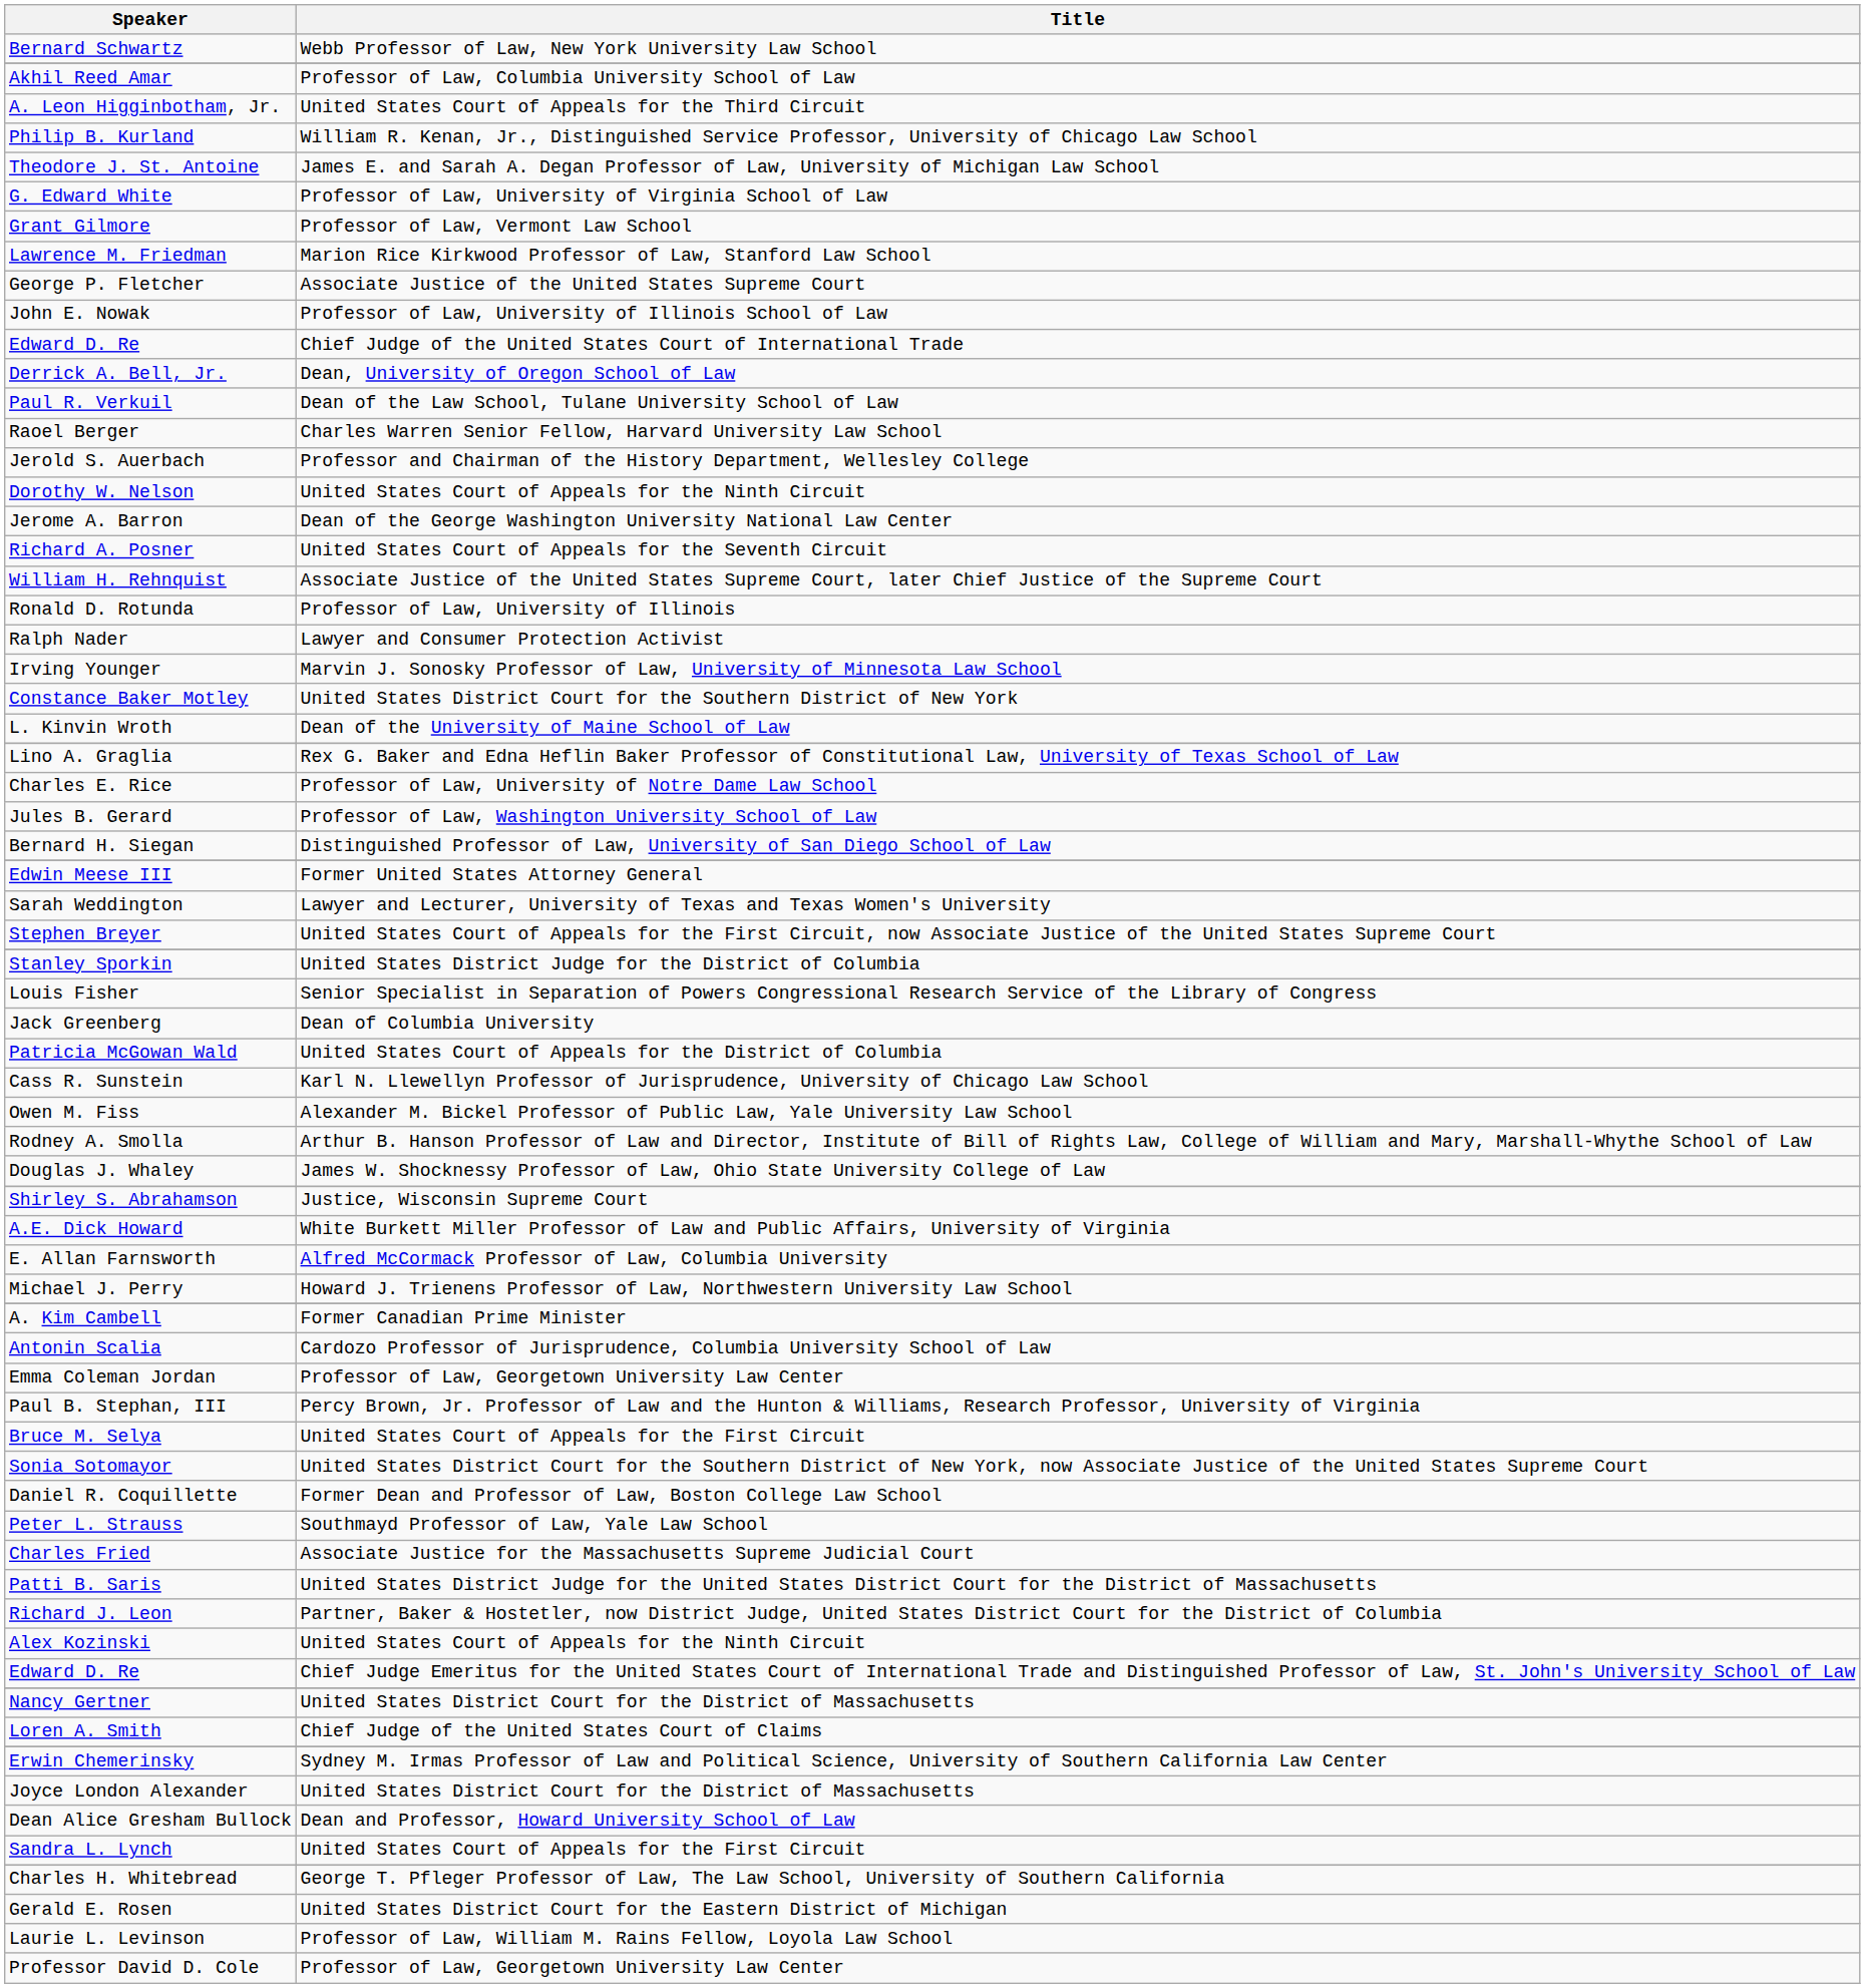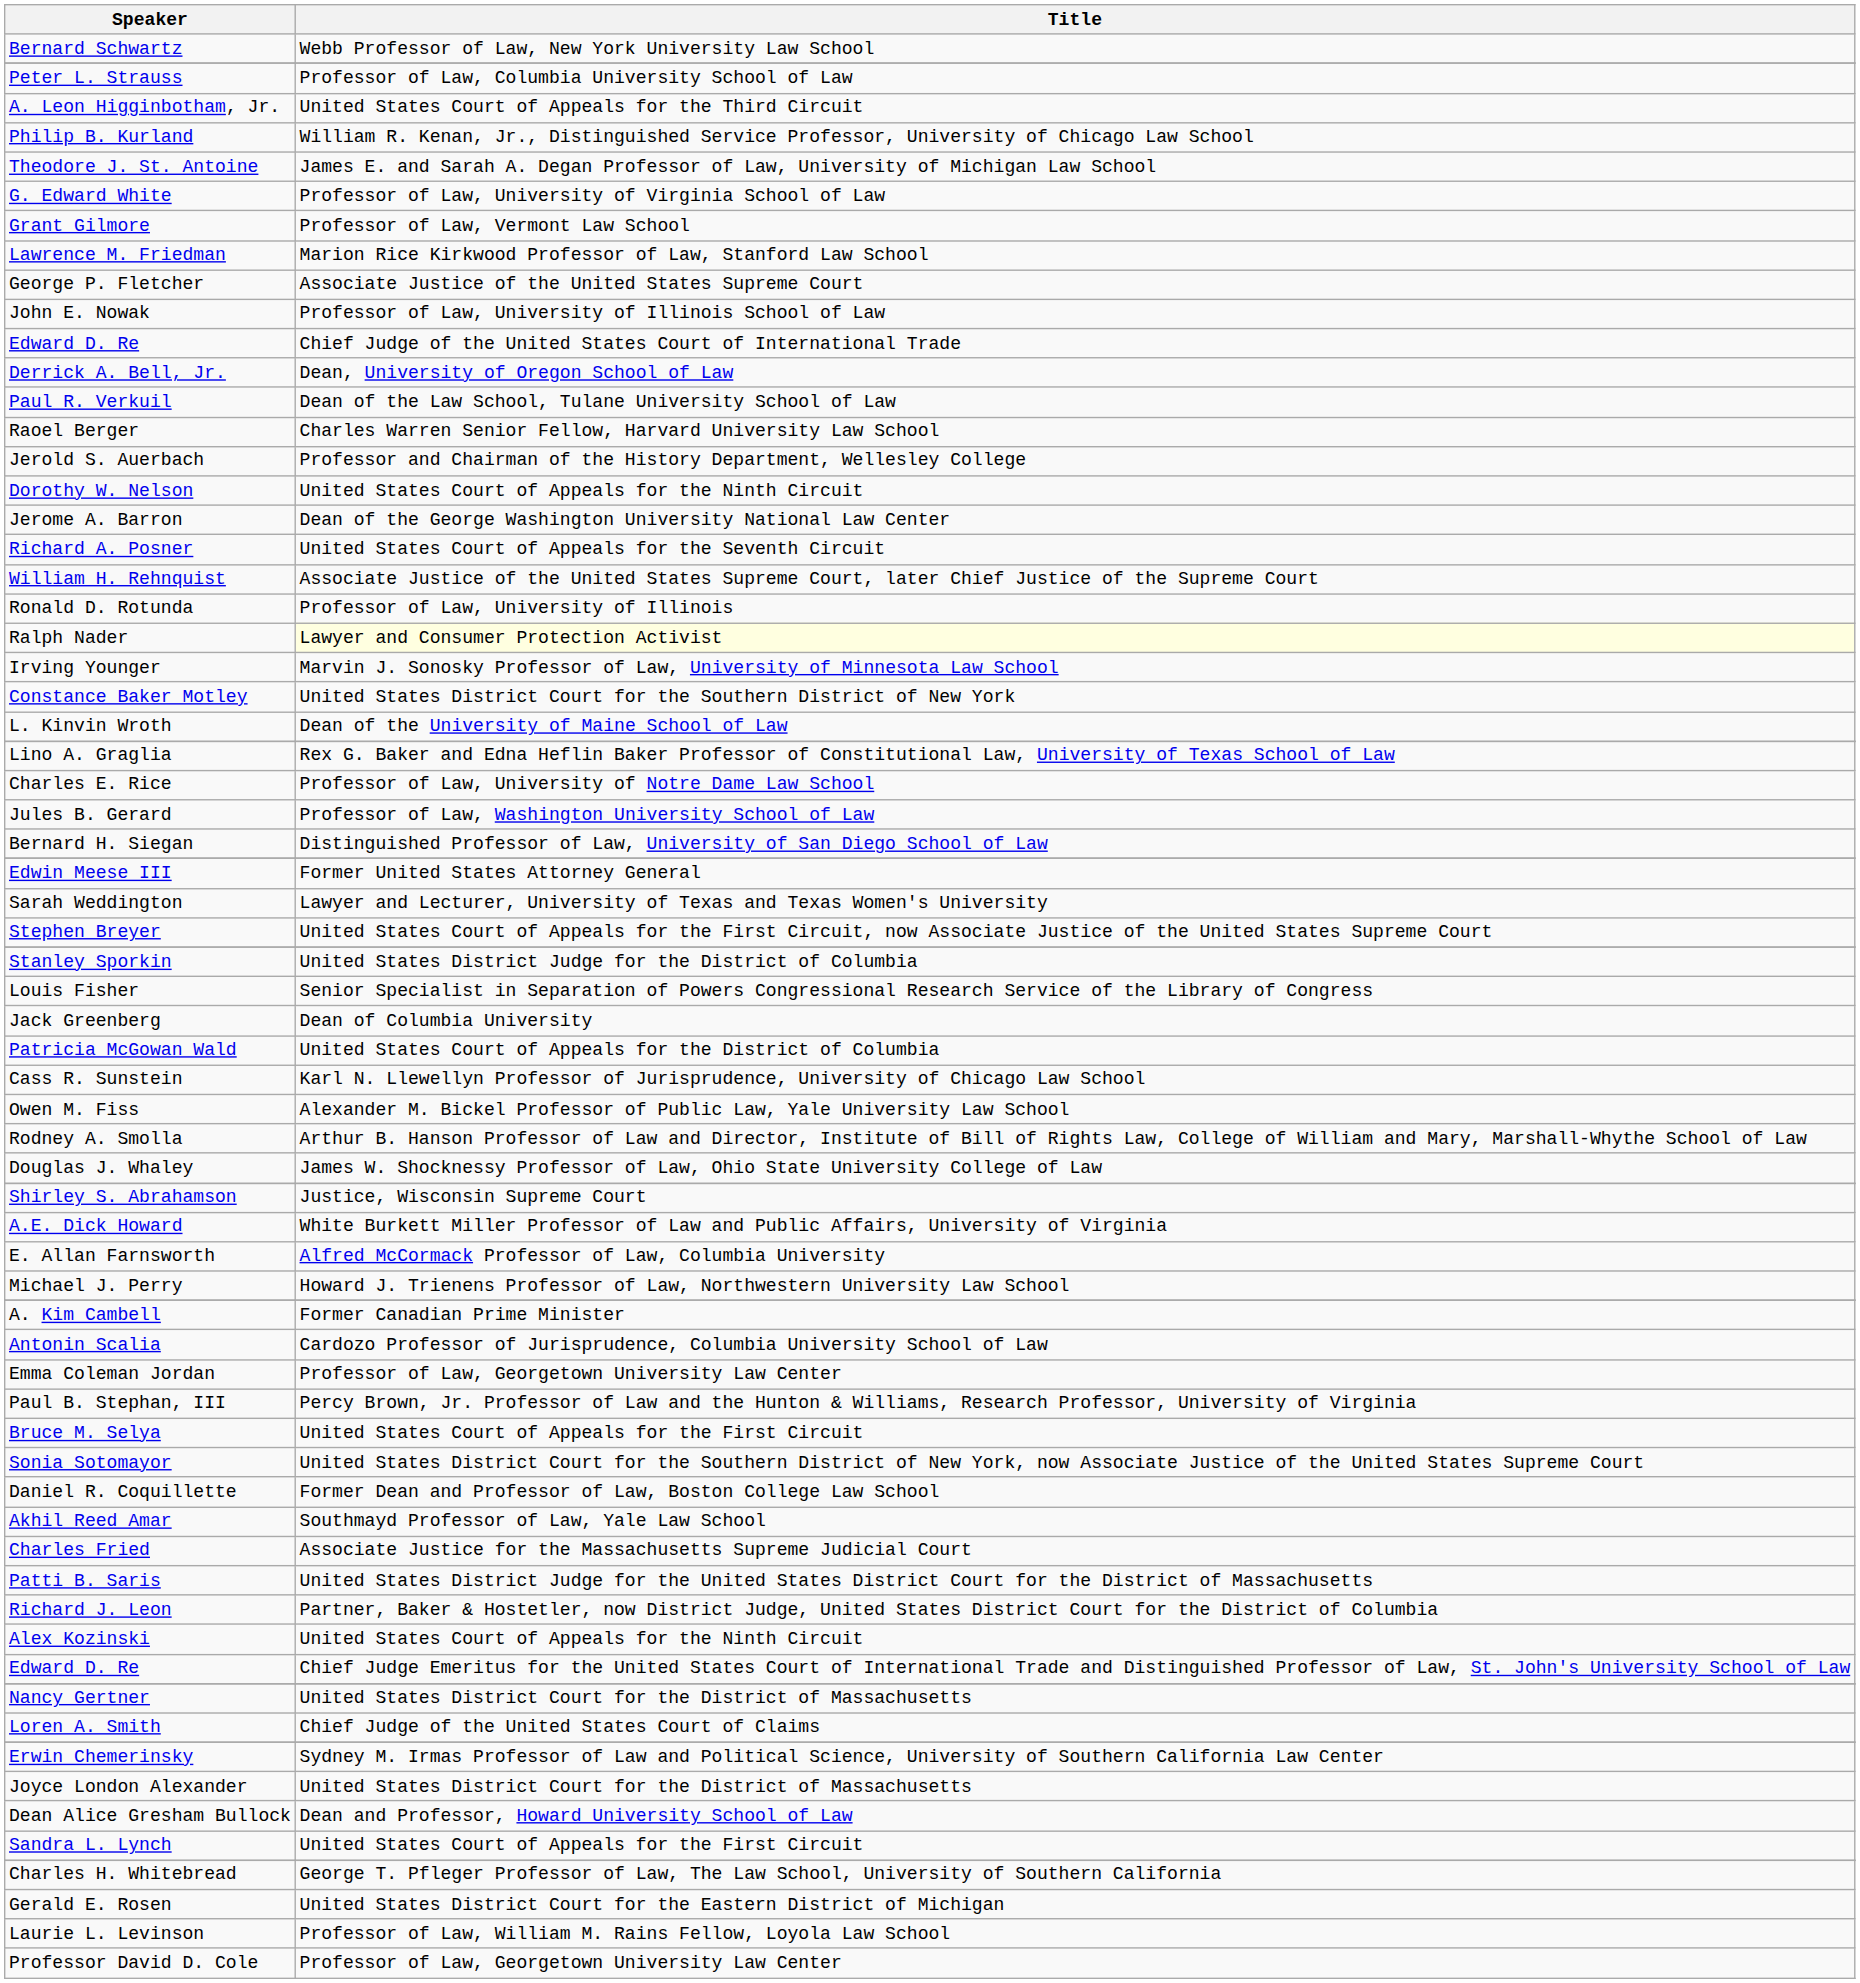row 3 | Speaker: Akhil Reed Amar -> Peter L. Strauss
row 22 | Title: no background -> lightyellow background
row 52 | Speaker: Peter L. Strauss -> Akhil Reed Amar
